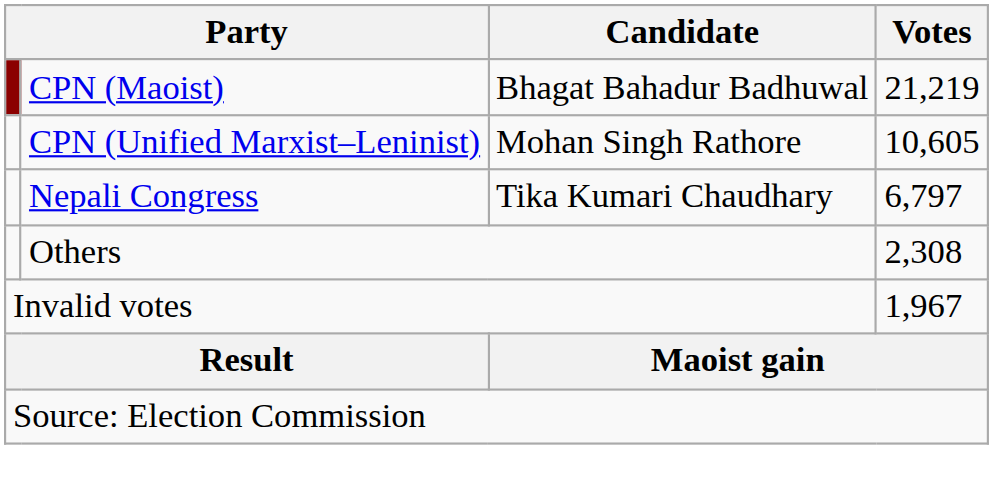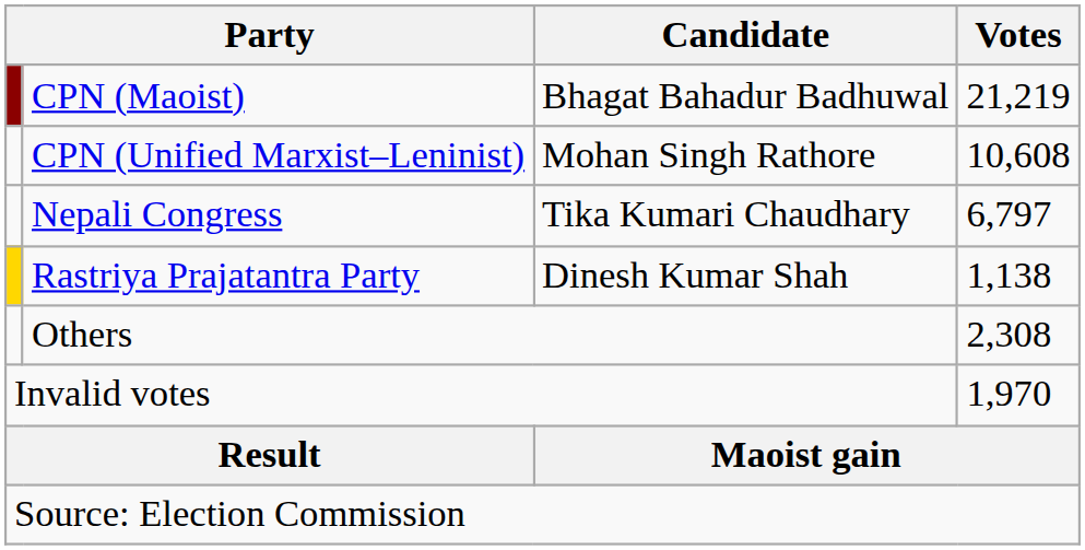CPN (Unified Marxist–Leninist) | Votes: 10,605 -> 10,608
+ row: Rastriya Prajatantra Party | Dinesh Kumar Shah | 1,138
Invalid votes | Votes: 1,967 -> 1,970
